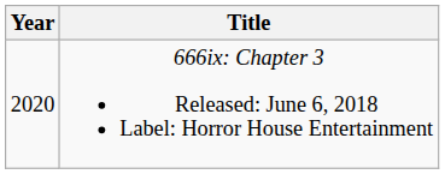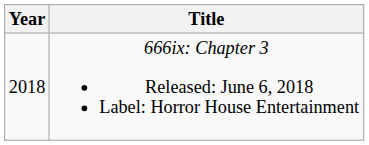row 2 | Year: 2020 -> 2018
